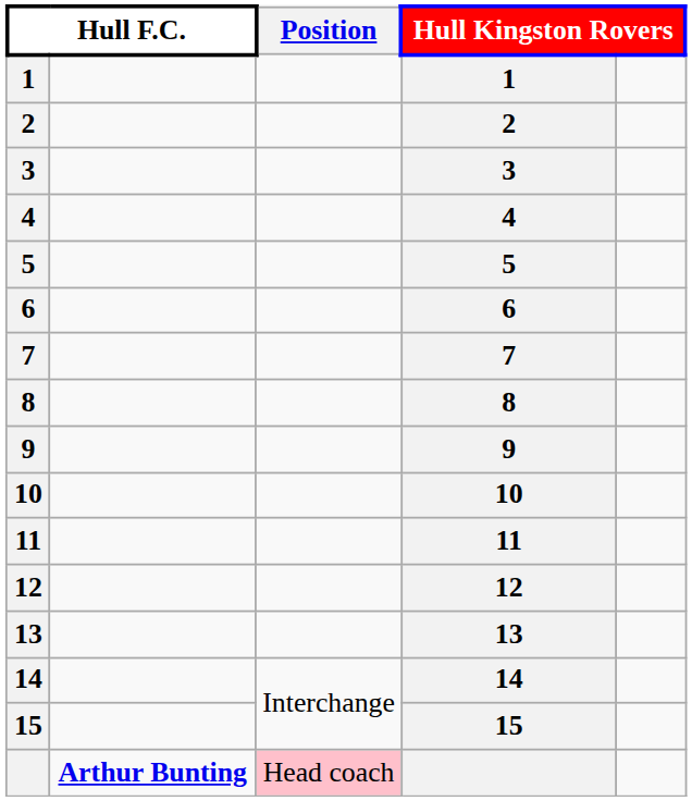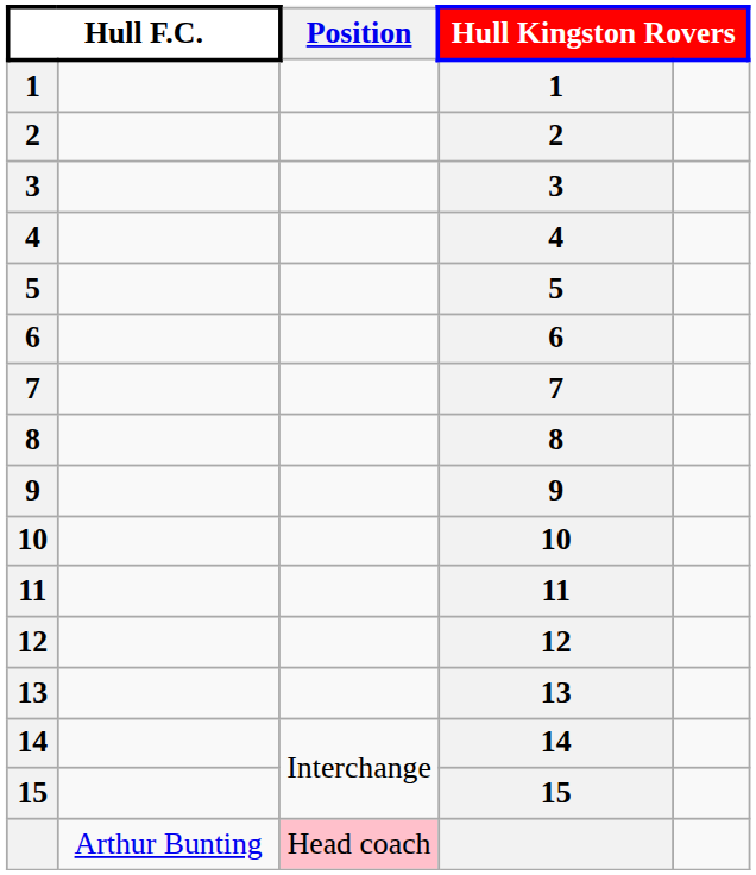row 17 | column 2: bold -> normal
